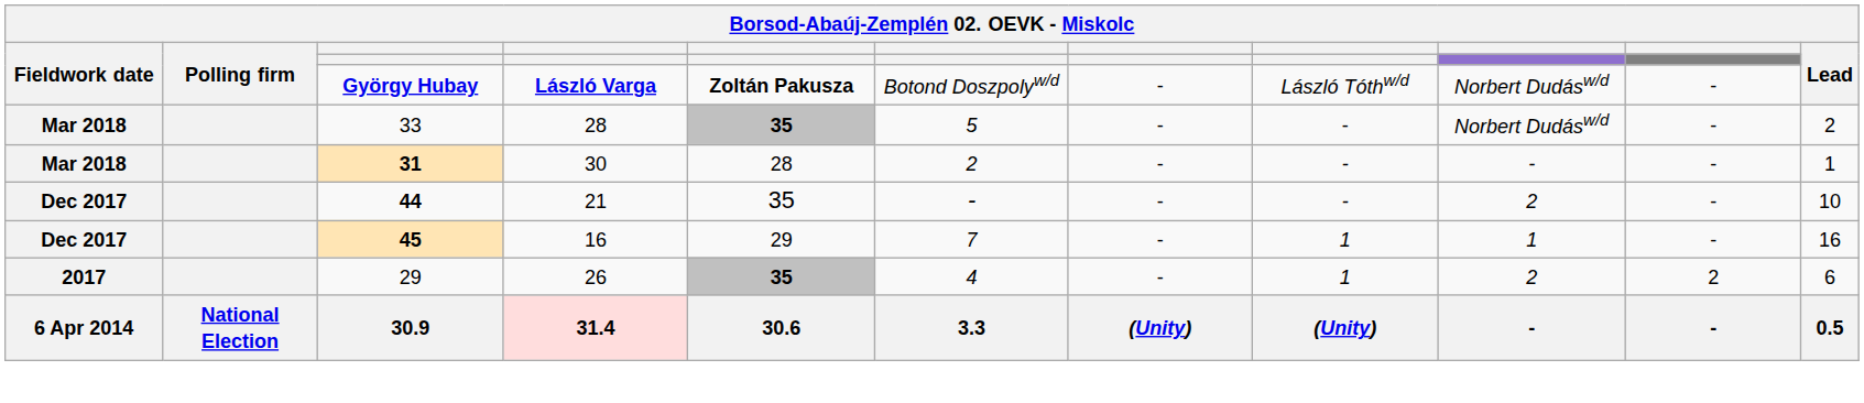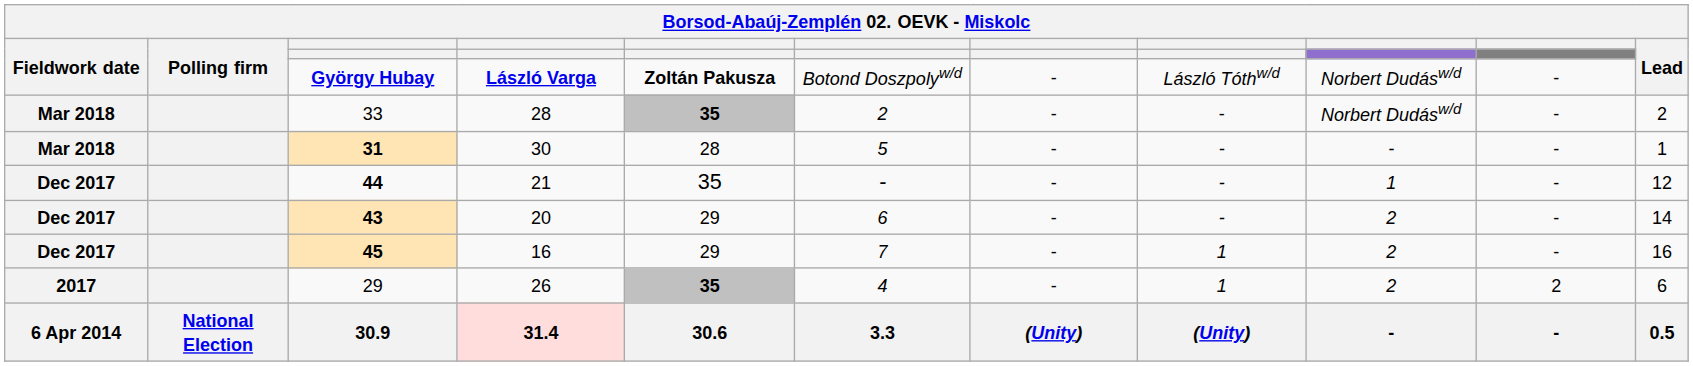33 | column 6: 5 -> 2
31 | column 6: 2 -> 5
44 | column 9: 2 -> 1
44 | Lead: 10 -> 12
+ row: Dec 2017 | 43 | 20 | 29 | 6 | - | - | 2 | - | 14
45 | column 9: 1 -> 2
